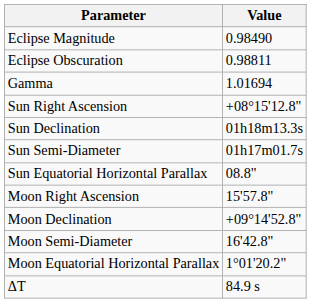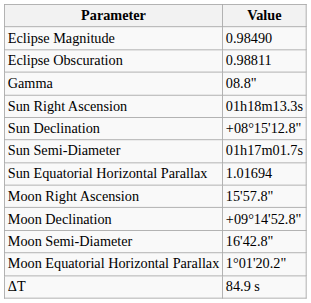Gamma | Value: 1.01694 -> 08.8"
Sun Right Ascension | Value: +08°15'12.8" -> 01h18m13.3s
Sun Declination | Value: 01h18m13.3s -> +08°15'12.8"
Sun Equatorial Horizontal Parallax | Value: 08.8" -> 1.01694
